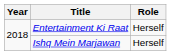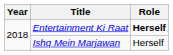Entertainment Ki Raat | Role: normal -> bold
